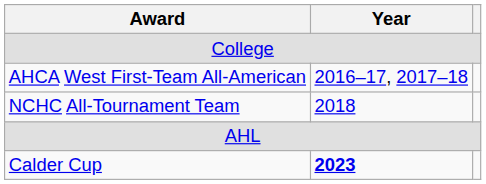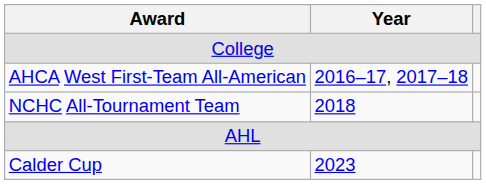Calder Cup | Year: bold -> normal
